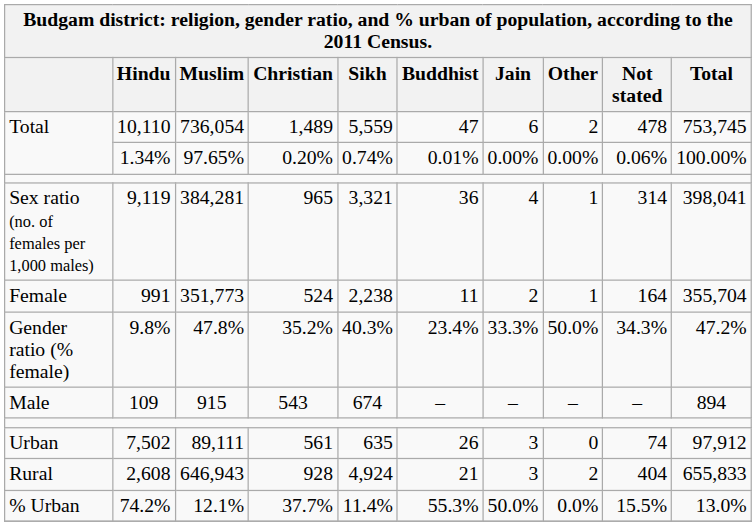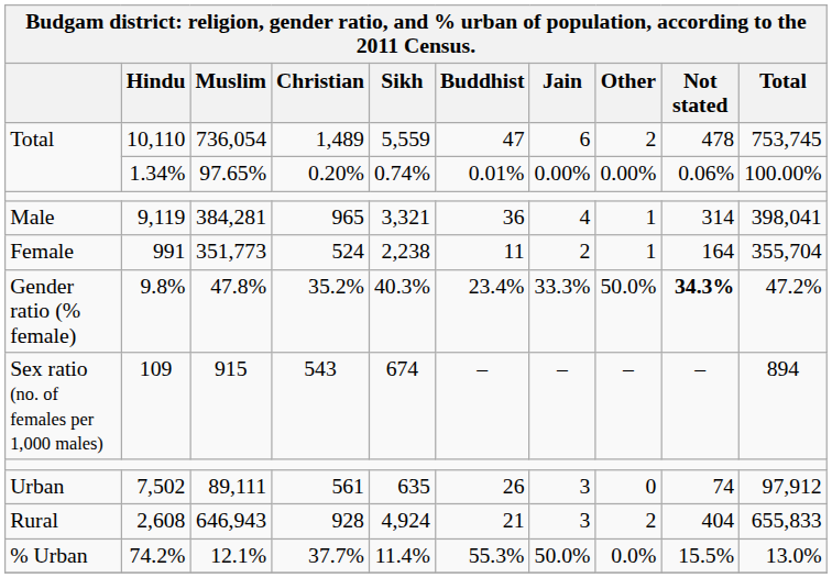9,119 | column 1: Sex ratio (no. of females per 1,000 males) -> Male
9.8% | Not stated: normal -> bold
109 | column 1: Male -> Sex ratio (no. of females per 1,000 males)
